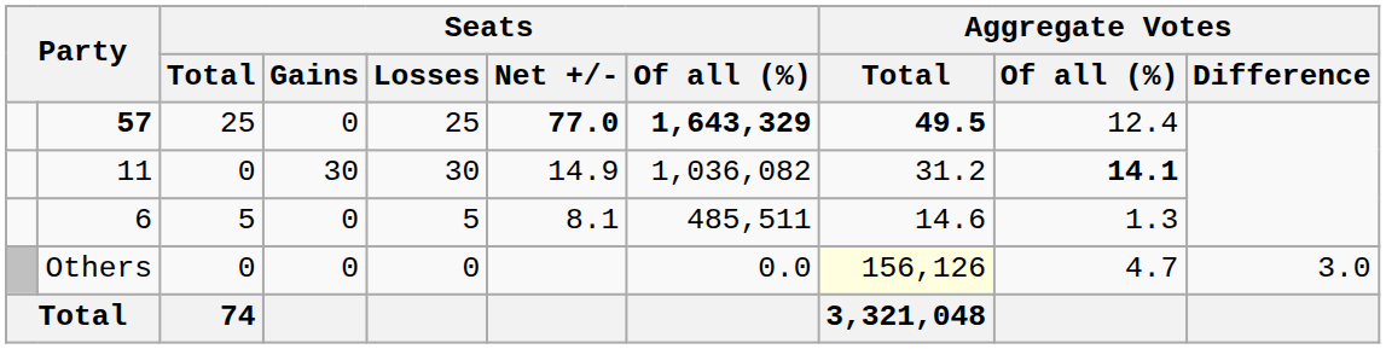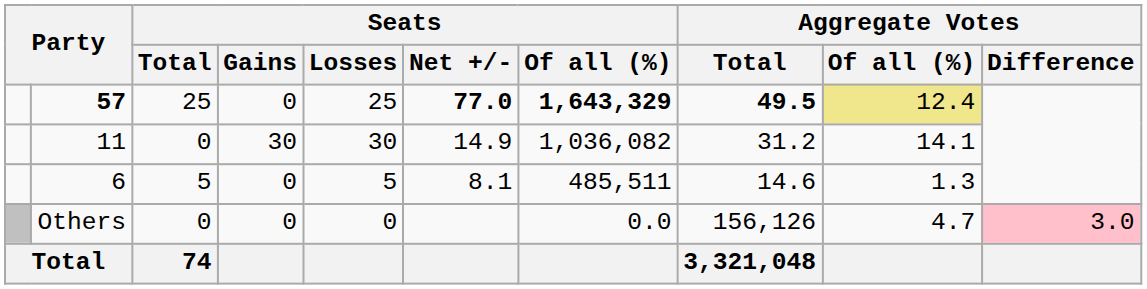57 | Aggregate Votes / Of all (%): no background -> khaki background
11 | Aggregate Votes / Of all (%): bold -> normal
Others | Aggregate Votes / Total: lightyellow background -> no background
Others | Aggregate Votes / Difference: no background -> pink background
